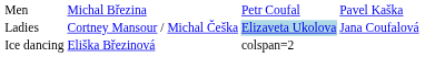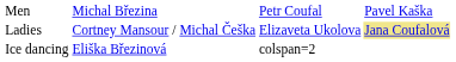Ladies | column 3: lightblue background -> no background
Ladies | column 4: no background -> khaki background
